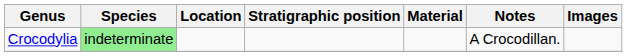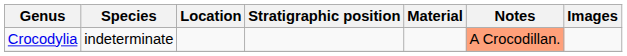Crocodylia | Species: lightgreen background -> no background
Crocodylia | Notes: no background -> lightsalmon background
